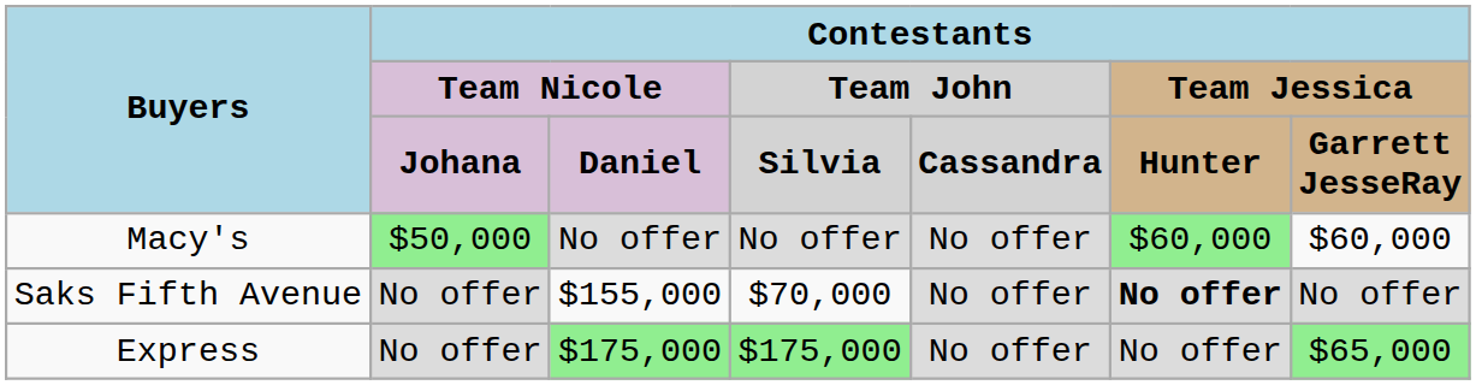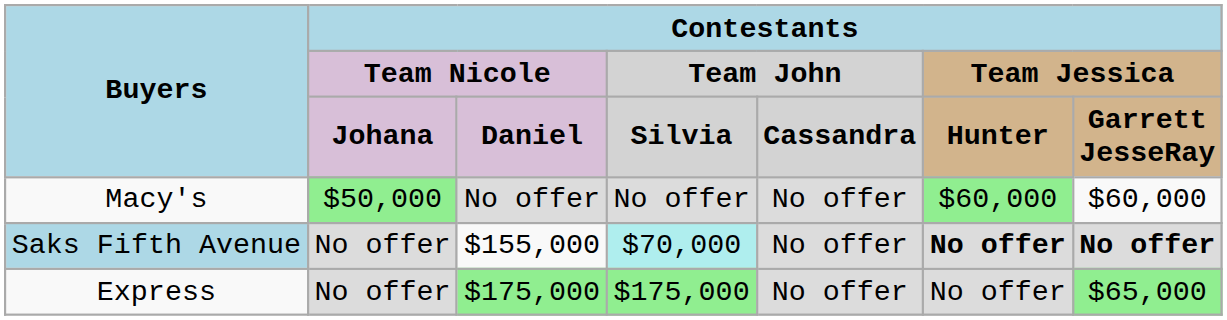$155,000 | Buyers: no background -> lightblue background
$155,000 | column 4: no background -> paleturquoise background
$155,000 | column 7: normal -> bold
